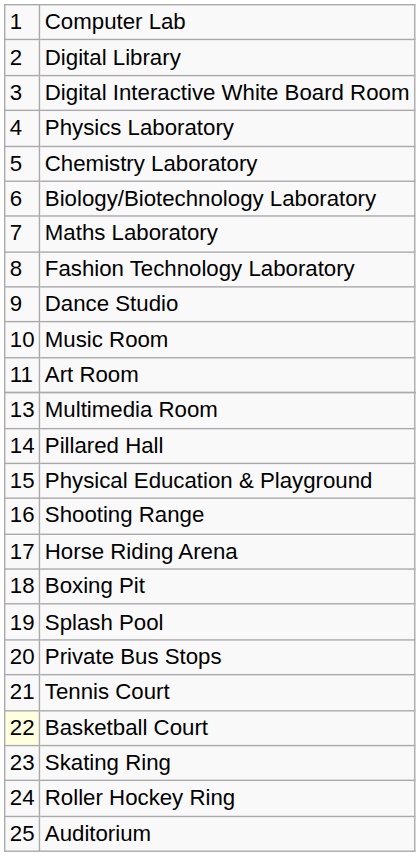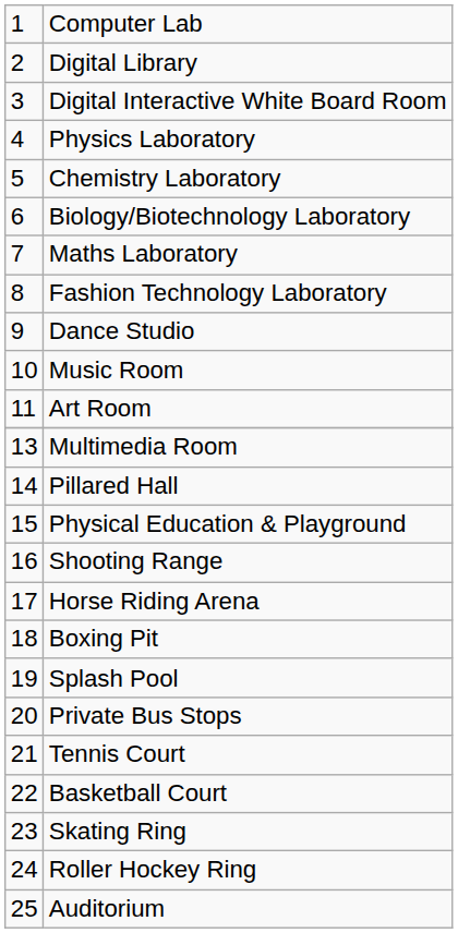Basketball Court | column 1: lightyellow background -> no background
